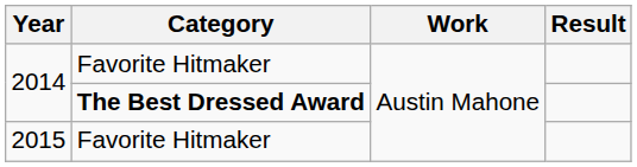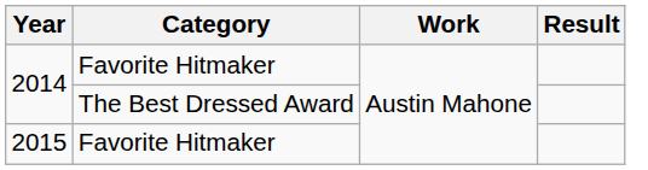2014 / The Best Dressed Award | Category: bold -> normal
